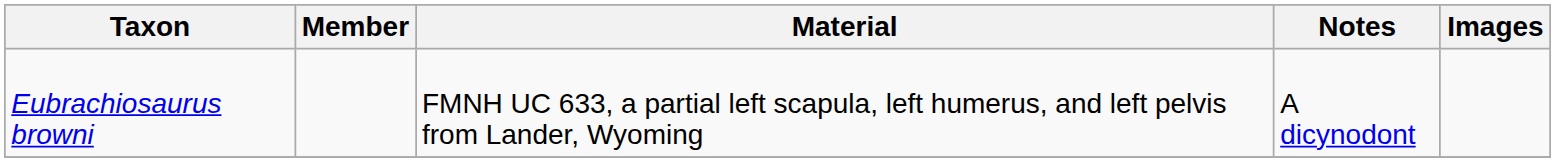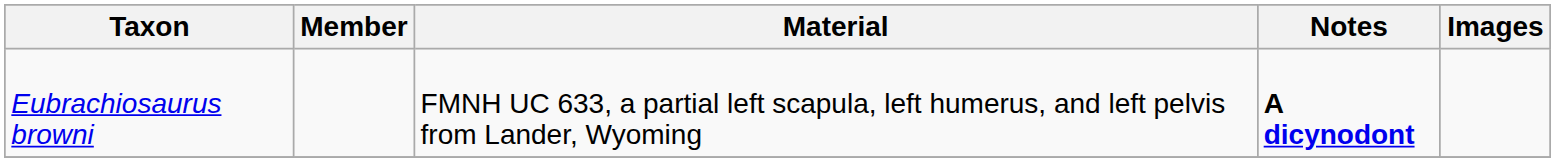Eubrachiosaurus browni | Notes: normal -> bold
